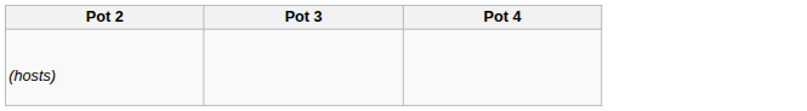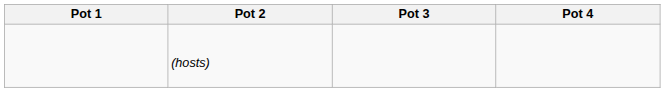+ column: Pot 1
